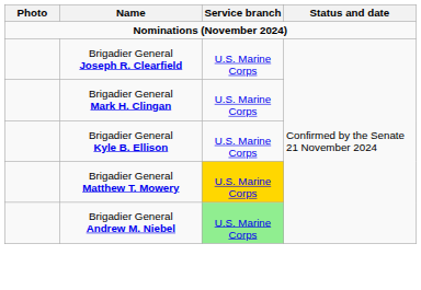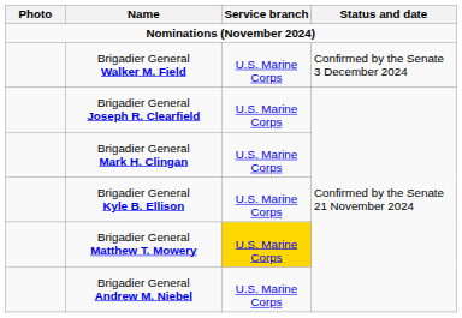+ row: Brigadier General Walker M. Field | U.S. Marine Corps | Confirmed by the Senate 3 December 2024
Brigadier General Andrew M. Niebel | Service branch: lightgreen background -> no background
